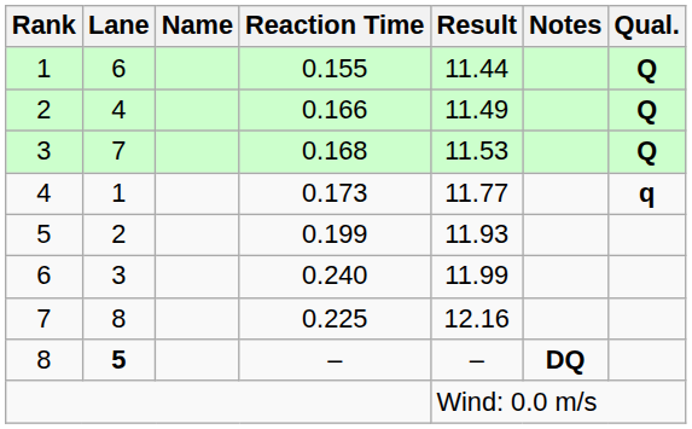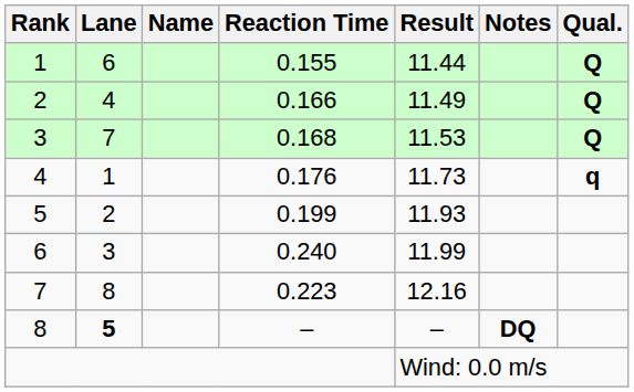row 5 | Reaction Time: 0.173 -> 0.176
row 5 | Result: 11.77 -> 11.73
row 8 | Reaction Time: 0.225 -> 0.223
